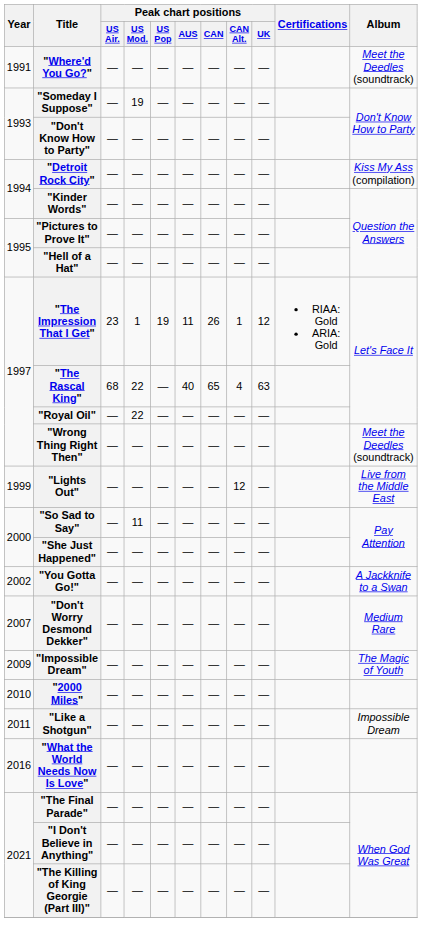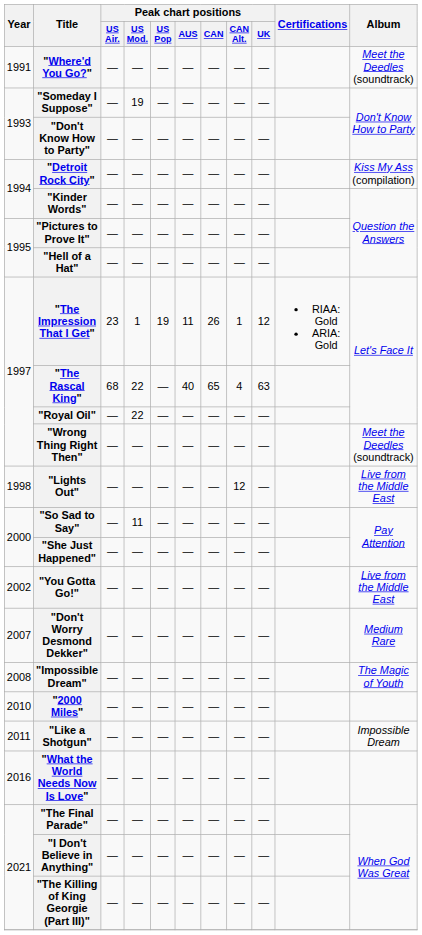"Lights Out" | Year: 1999 -> 1998
"You Gotta Go!" | Album: A Jackknife to a Swan -> Live from the Middle East
"Impossible Dream" | Year: 2009 -> 2008
